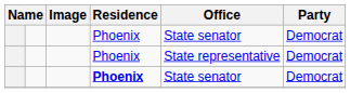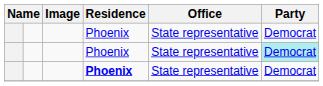row 2 | Office: State senator -> State representative
row 3 | Party: no background -> paleturquoise background
row 4 | Office: State senator -> State representative
